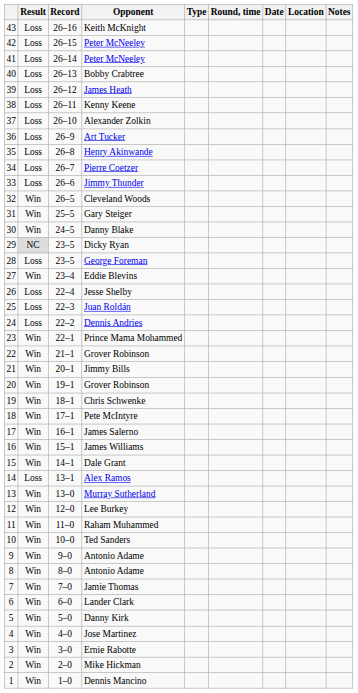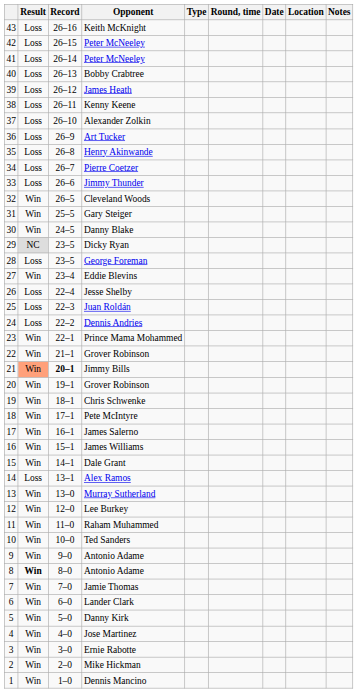Jimmy Bills | Result: no background -> lightsalmon background
Jimmy Bills | Record: normal -> bold
8 / Antonio Adame | Result: normal -> bold
